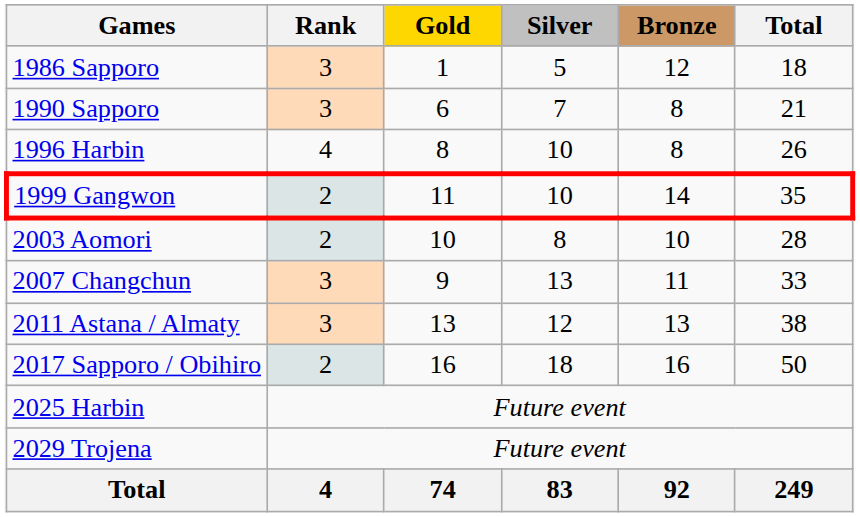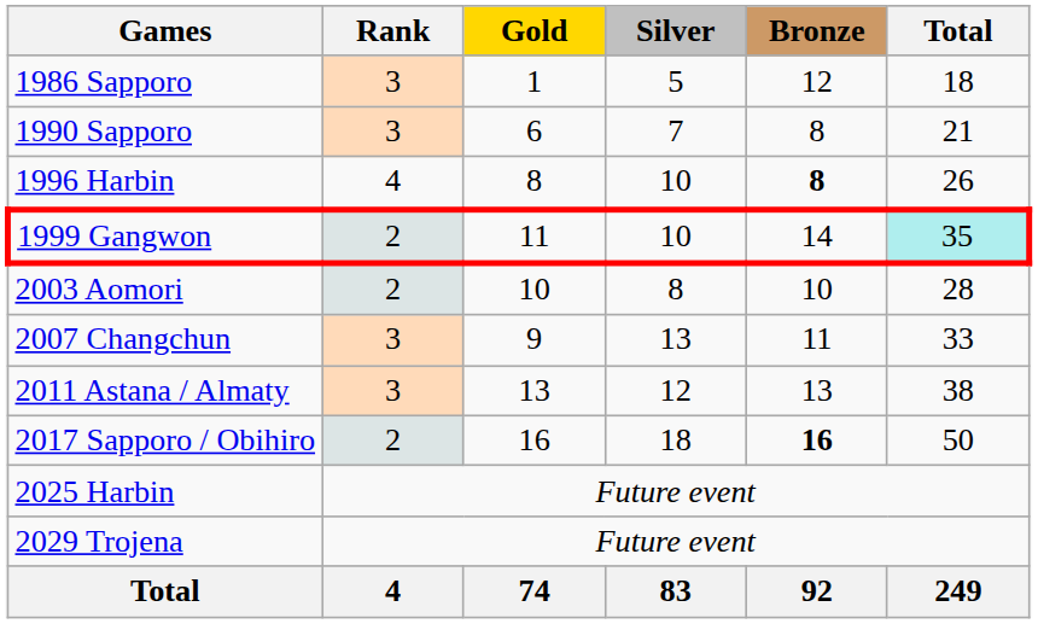1996 Harbin | Bronze: normal -> bold
1999 Gangwon | Total: no background -> paleturquoise background
2017 Sapporo / Obihiro | Bronze: normal -> bold
